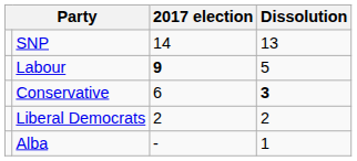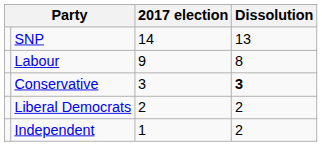Labour | 2017 election: bold -> normal
Labour | Dissolution: 5 -> 8
Conservative | 2017 election: 6 -> 3
+ row: Independent | 1 | 2
- row: Alba | - | 1
